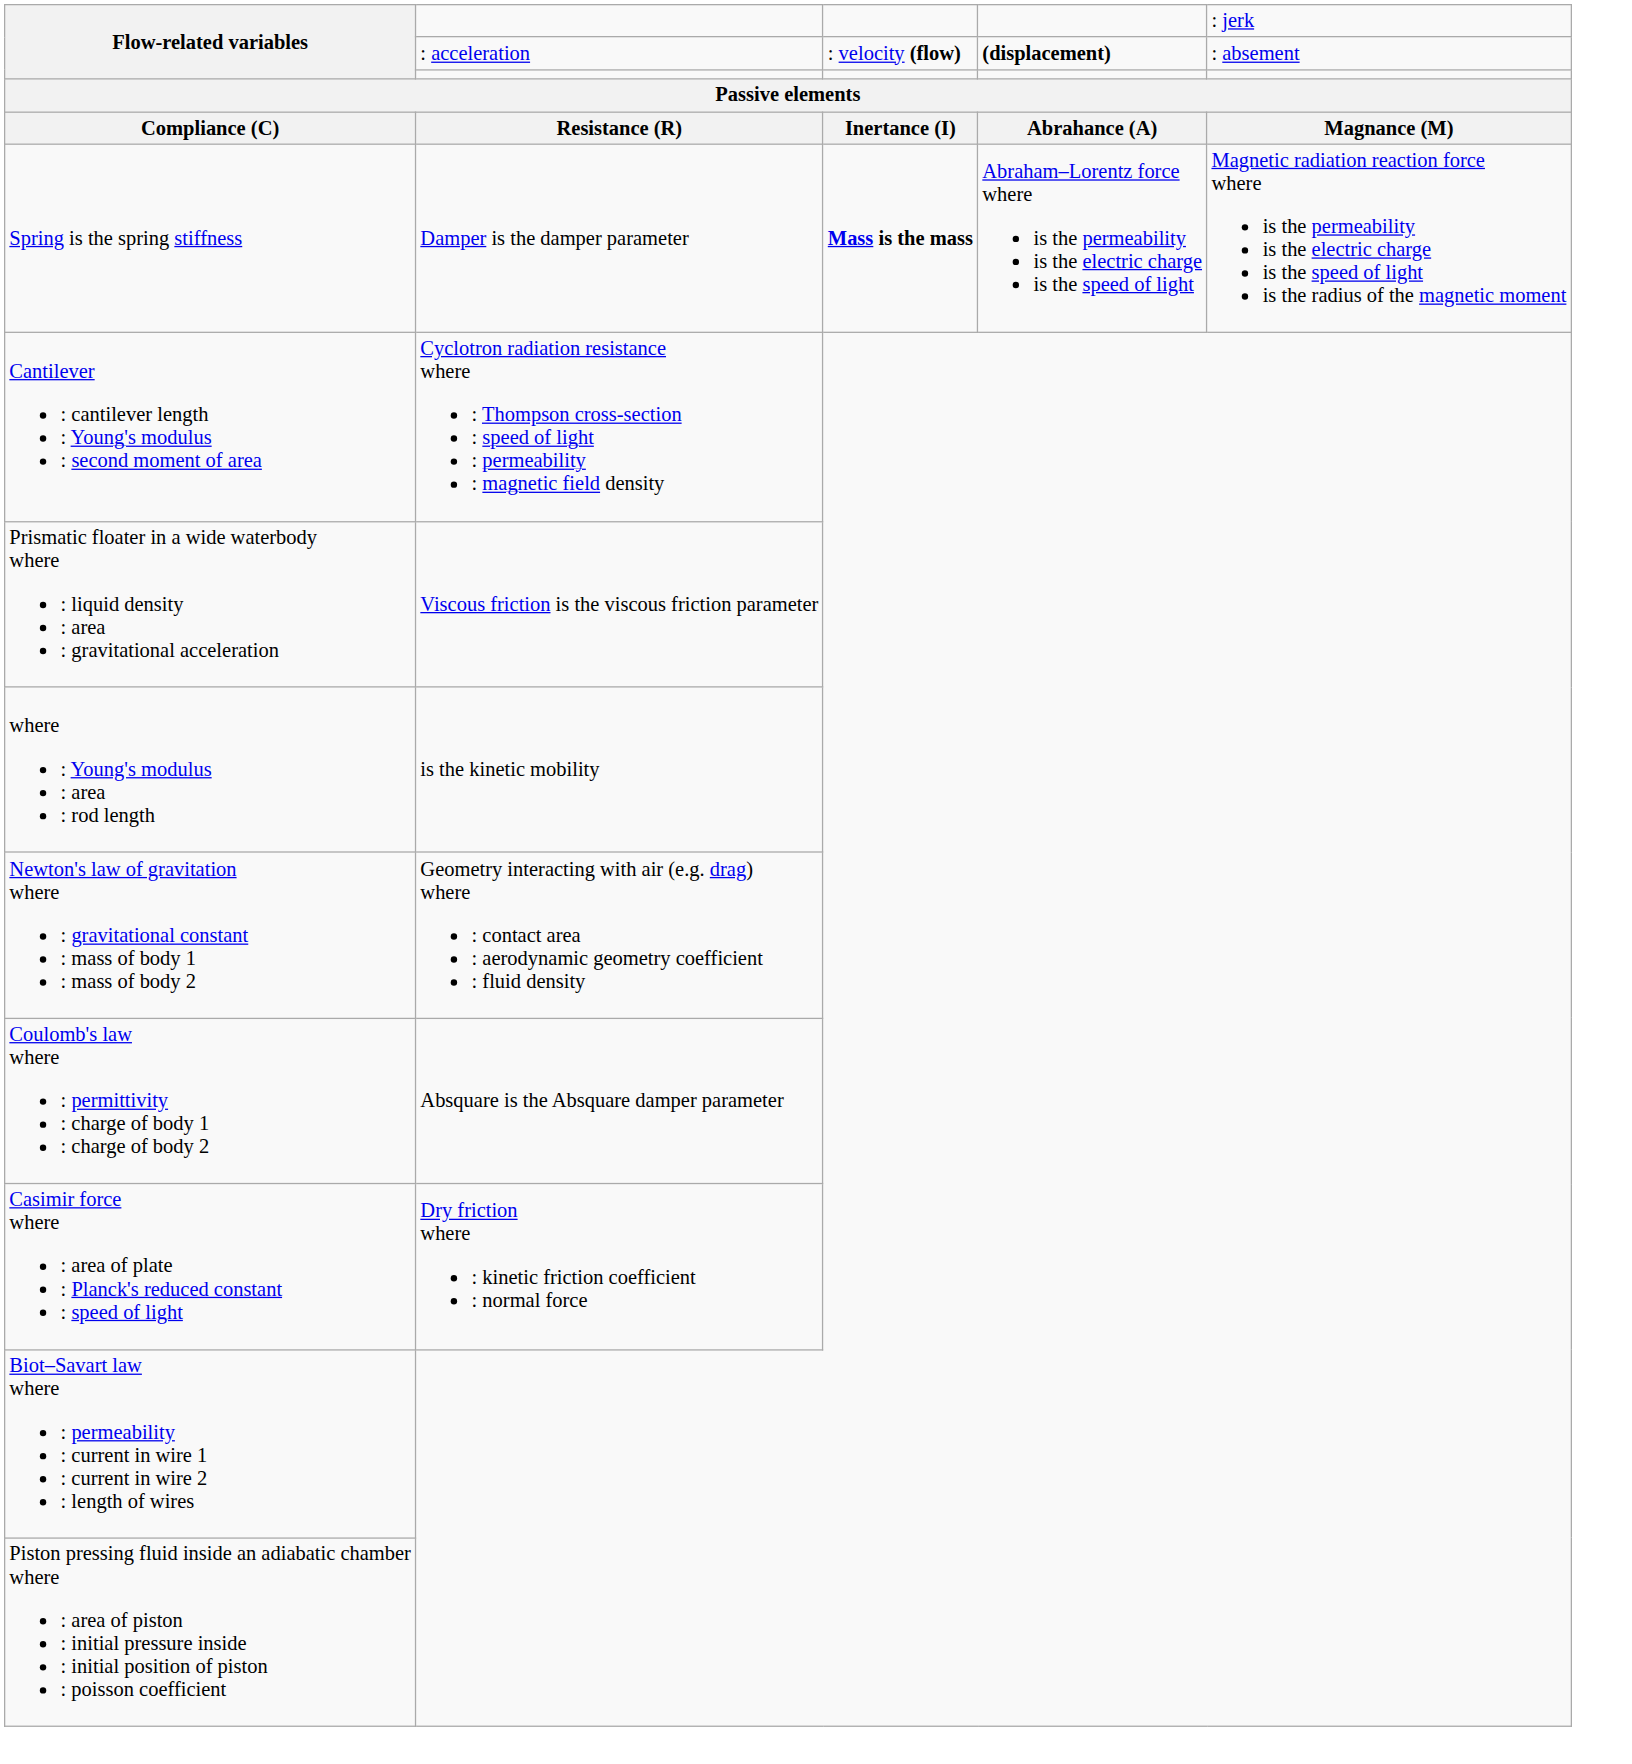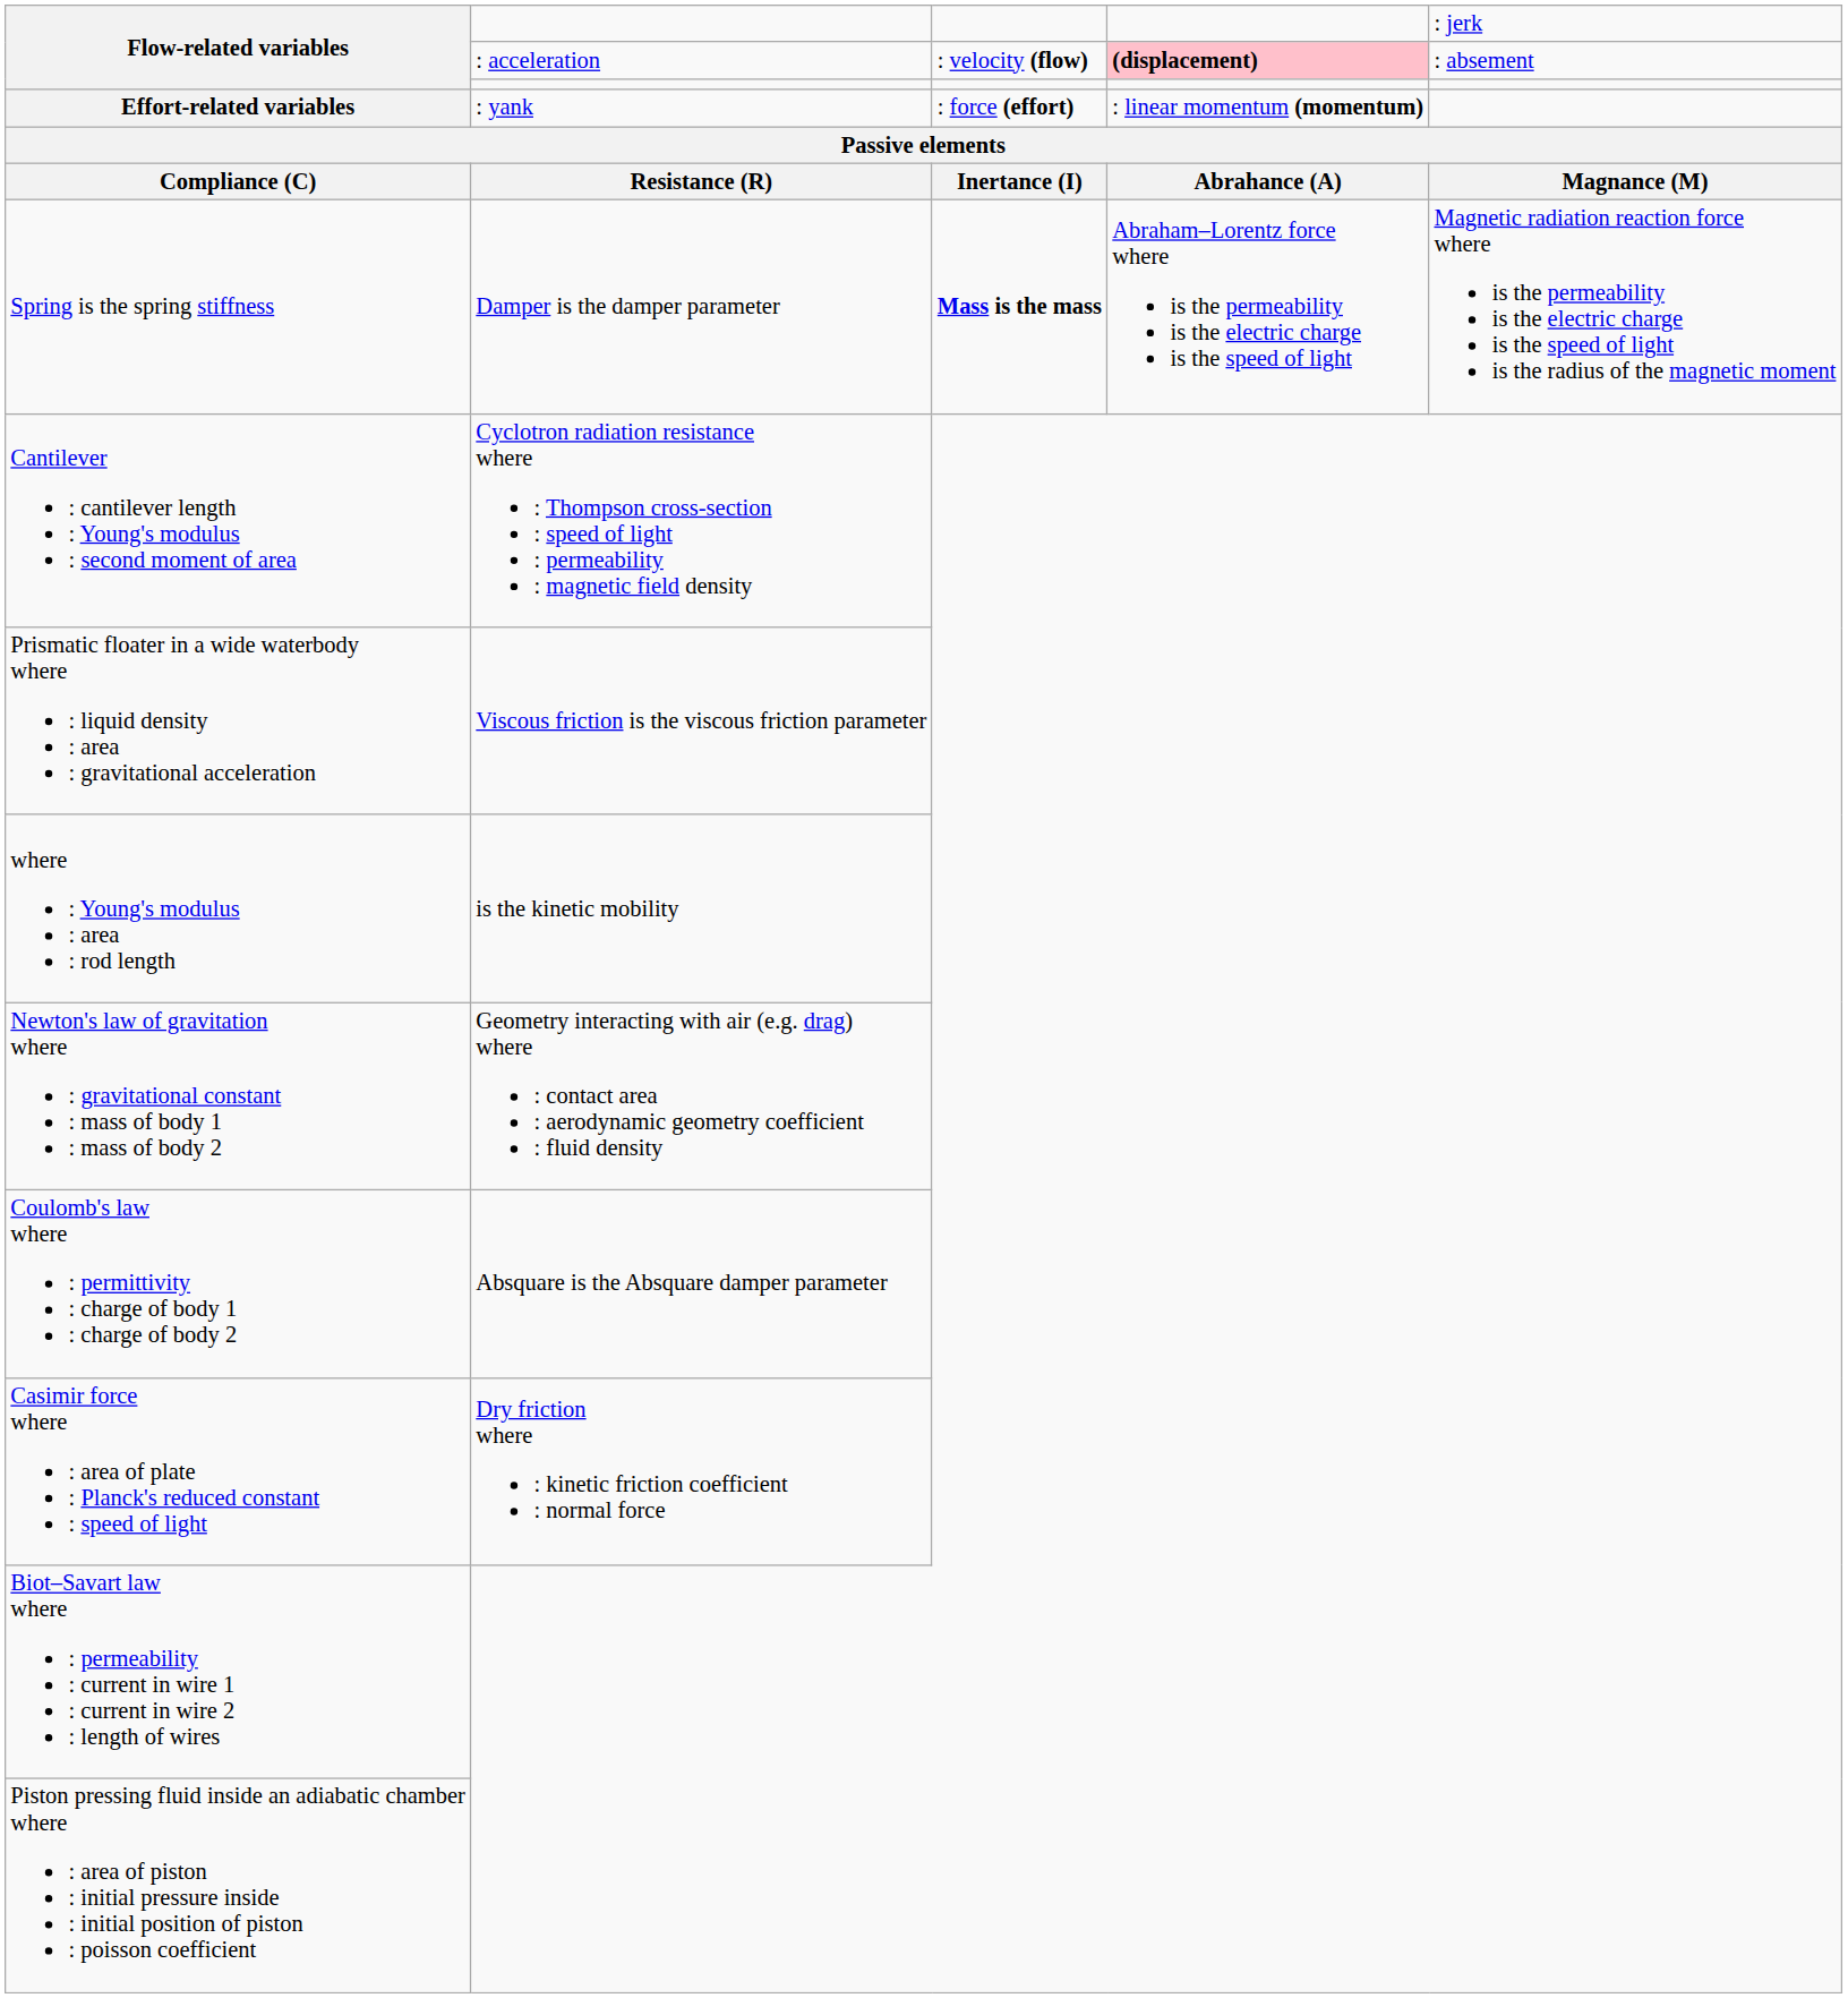Flow-related variables / : acceleration | column 4: no background -> pink background
+ row: Effort-related variables | : yank | : force (effort) | : linear momentum (momentum)
